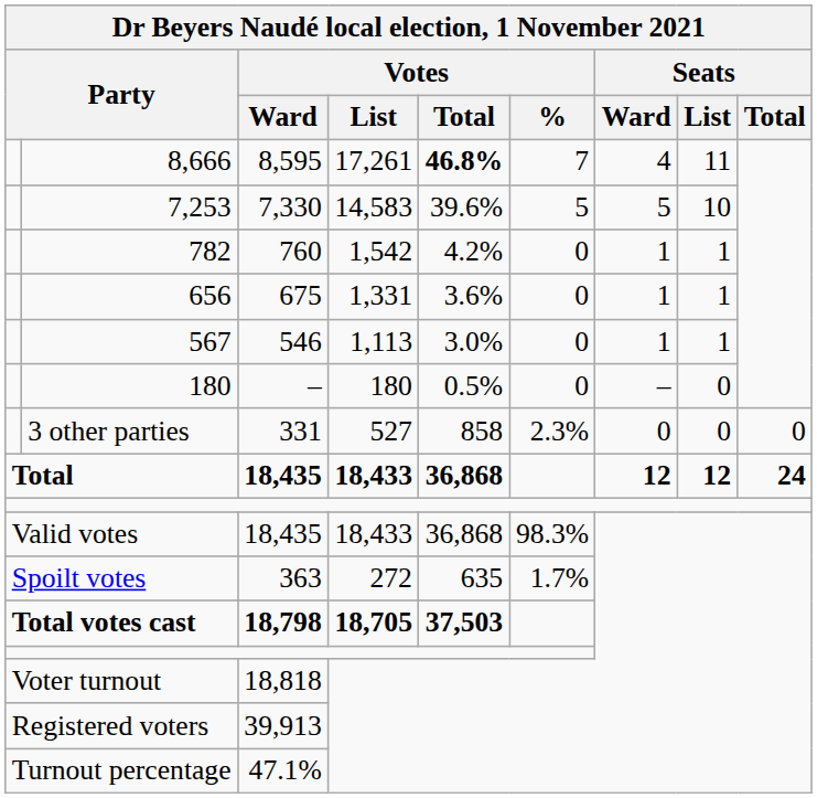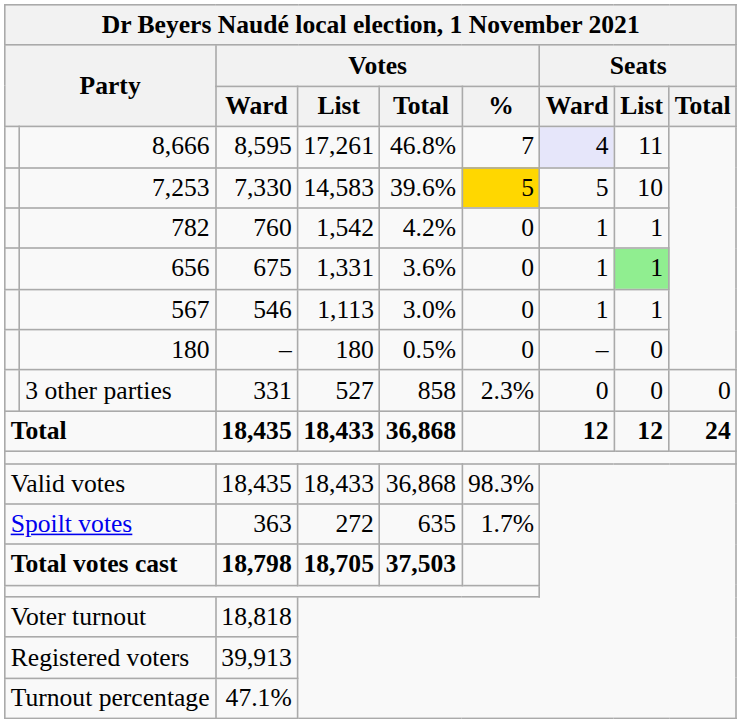8,666 | Votes / Total: bold -> normal
8,666 | Seats / Ward: no background -> lavender background
7,253 | Votes / %: no background -> gold background
656 | Seats / List: no background -> lightgreen background
